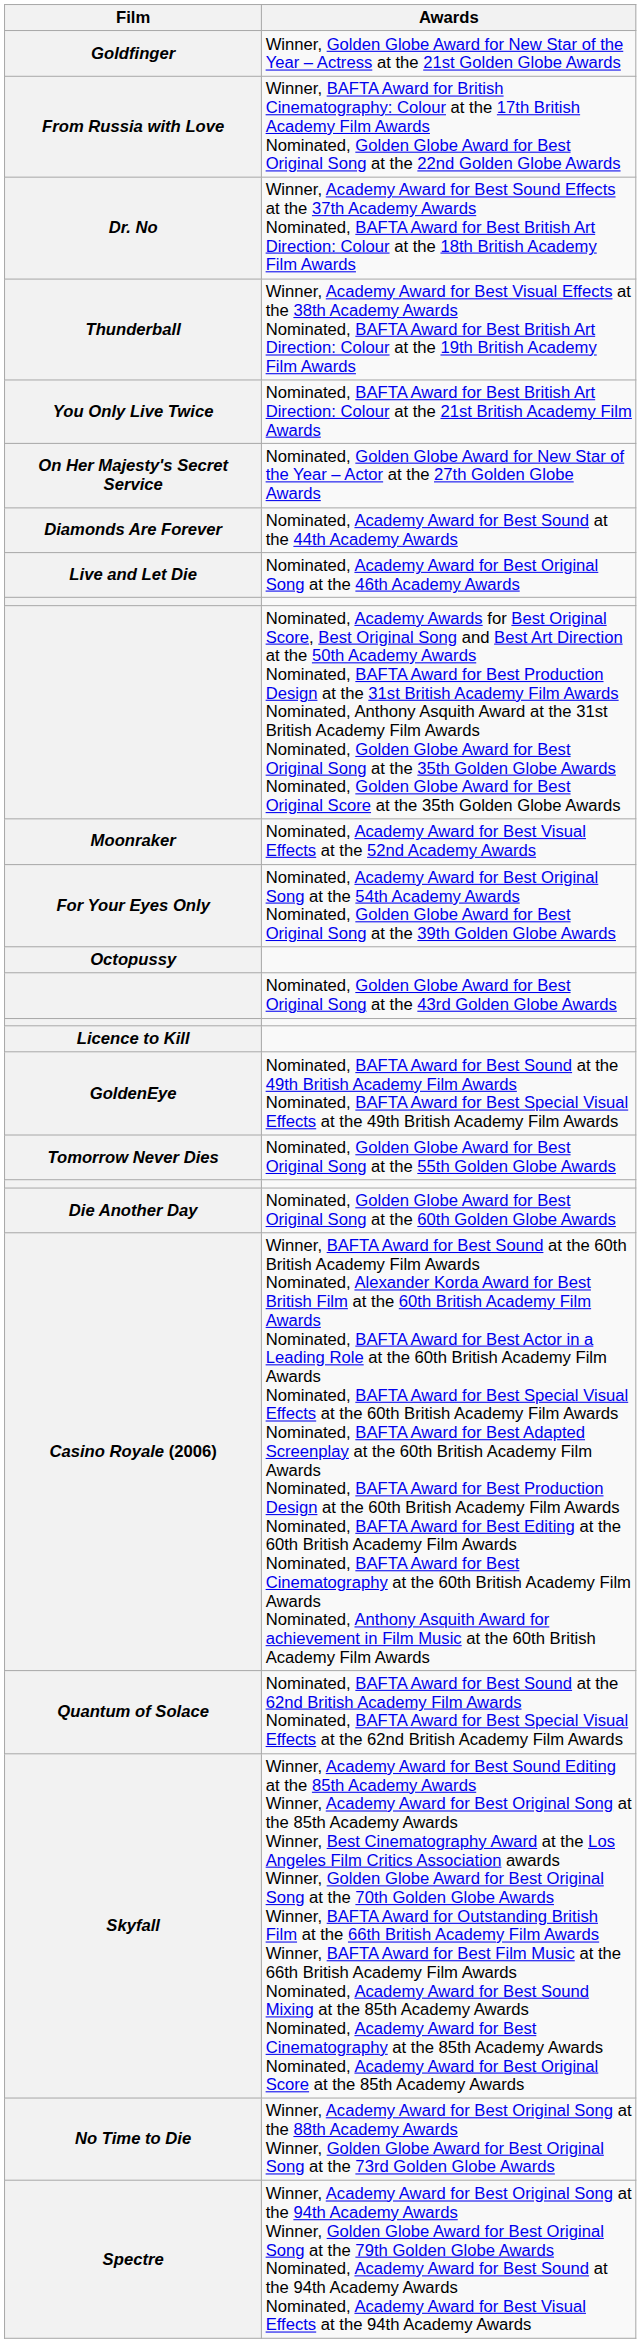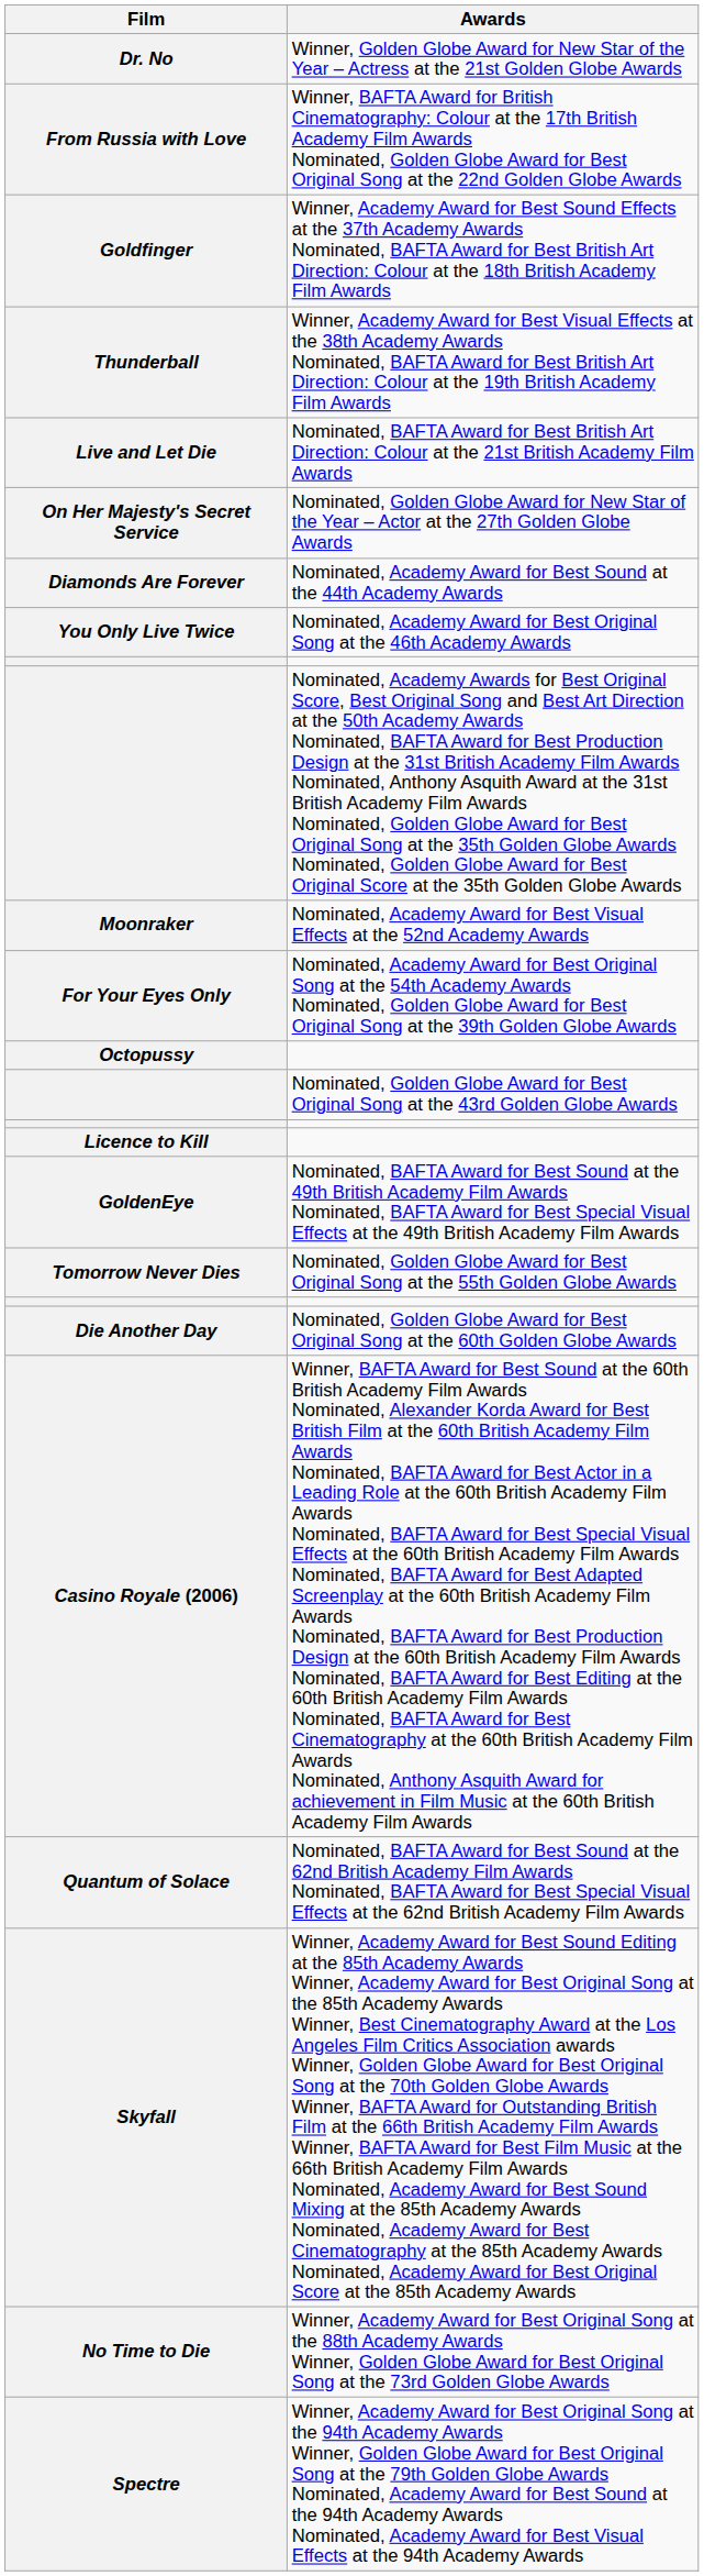row 2 | Film: Goldfinger -> Dr. No
row 4 | Film: Dr. No -> Goldfinger
row 6 | Film: You Only Live Twice -> Live and Let Die
row 9 | Film: Live and Let Die -> You Only Live Twice
